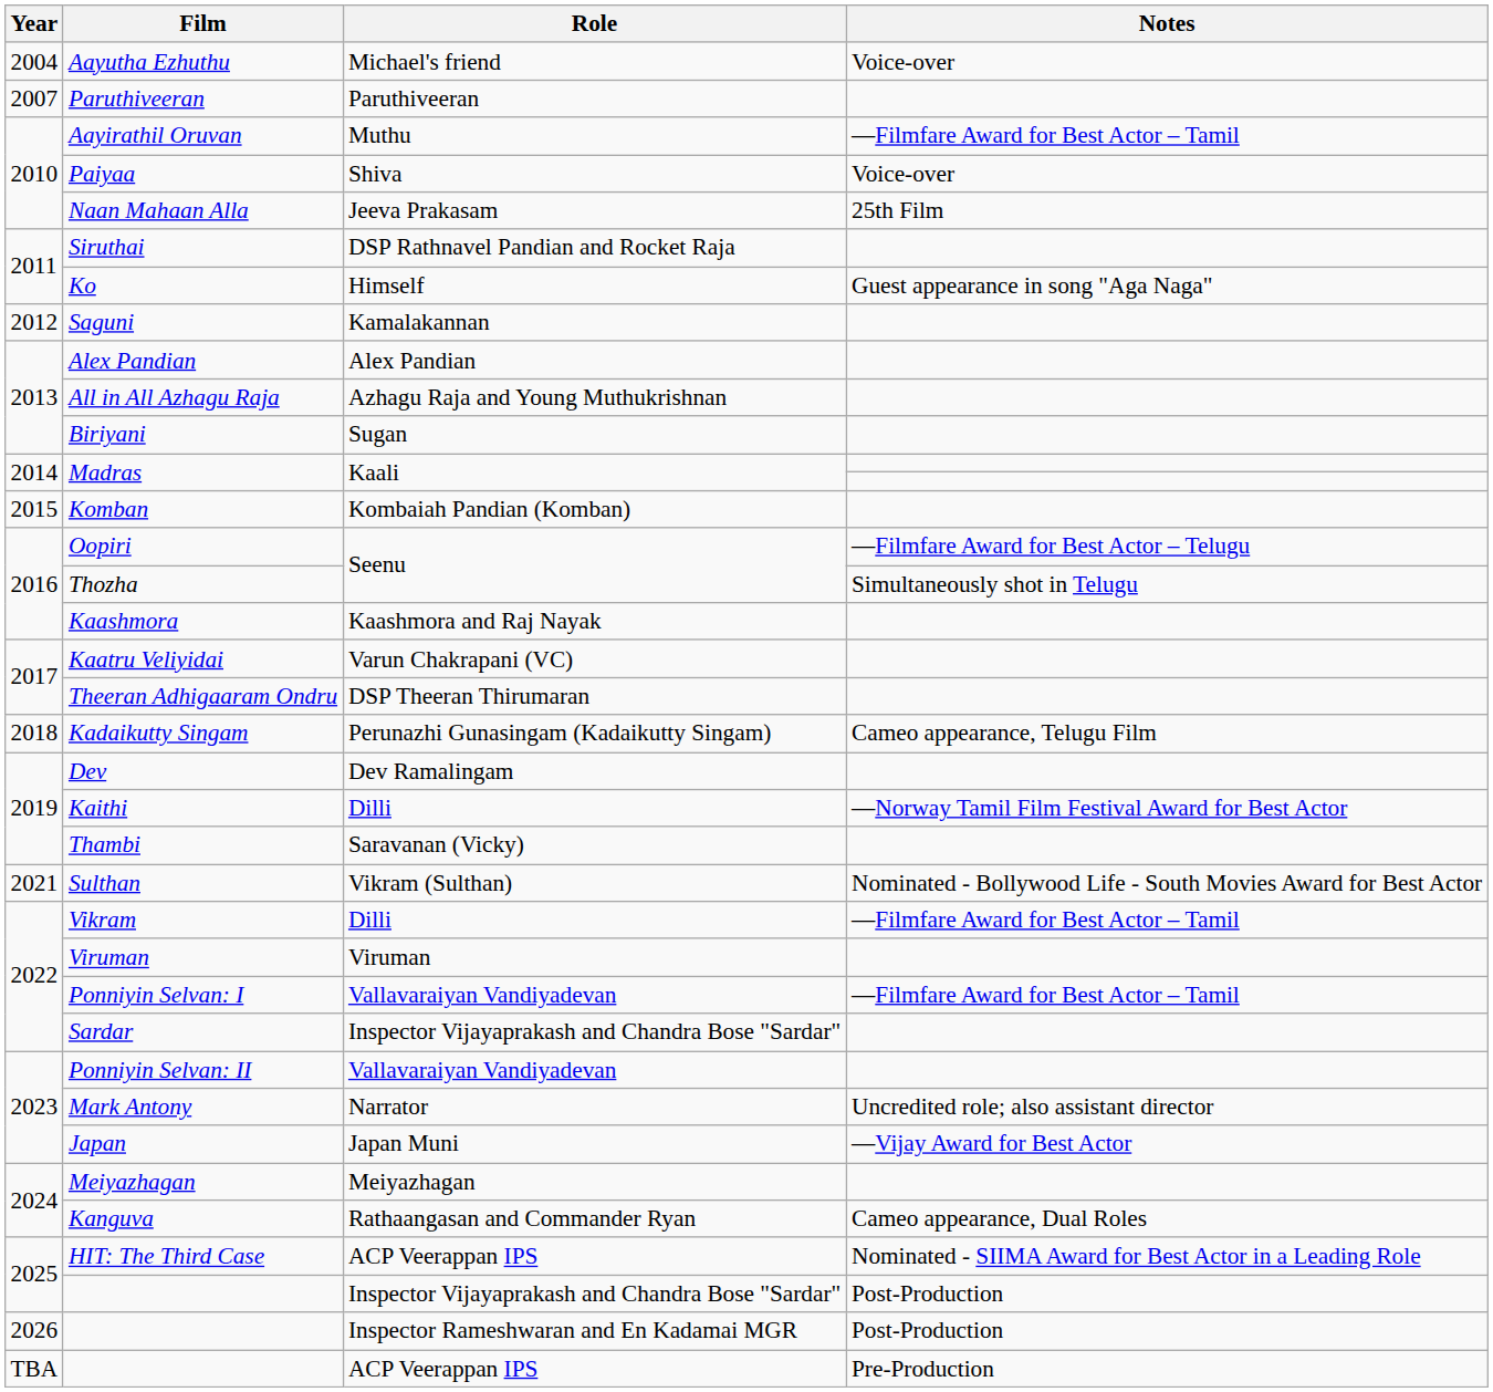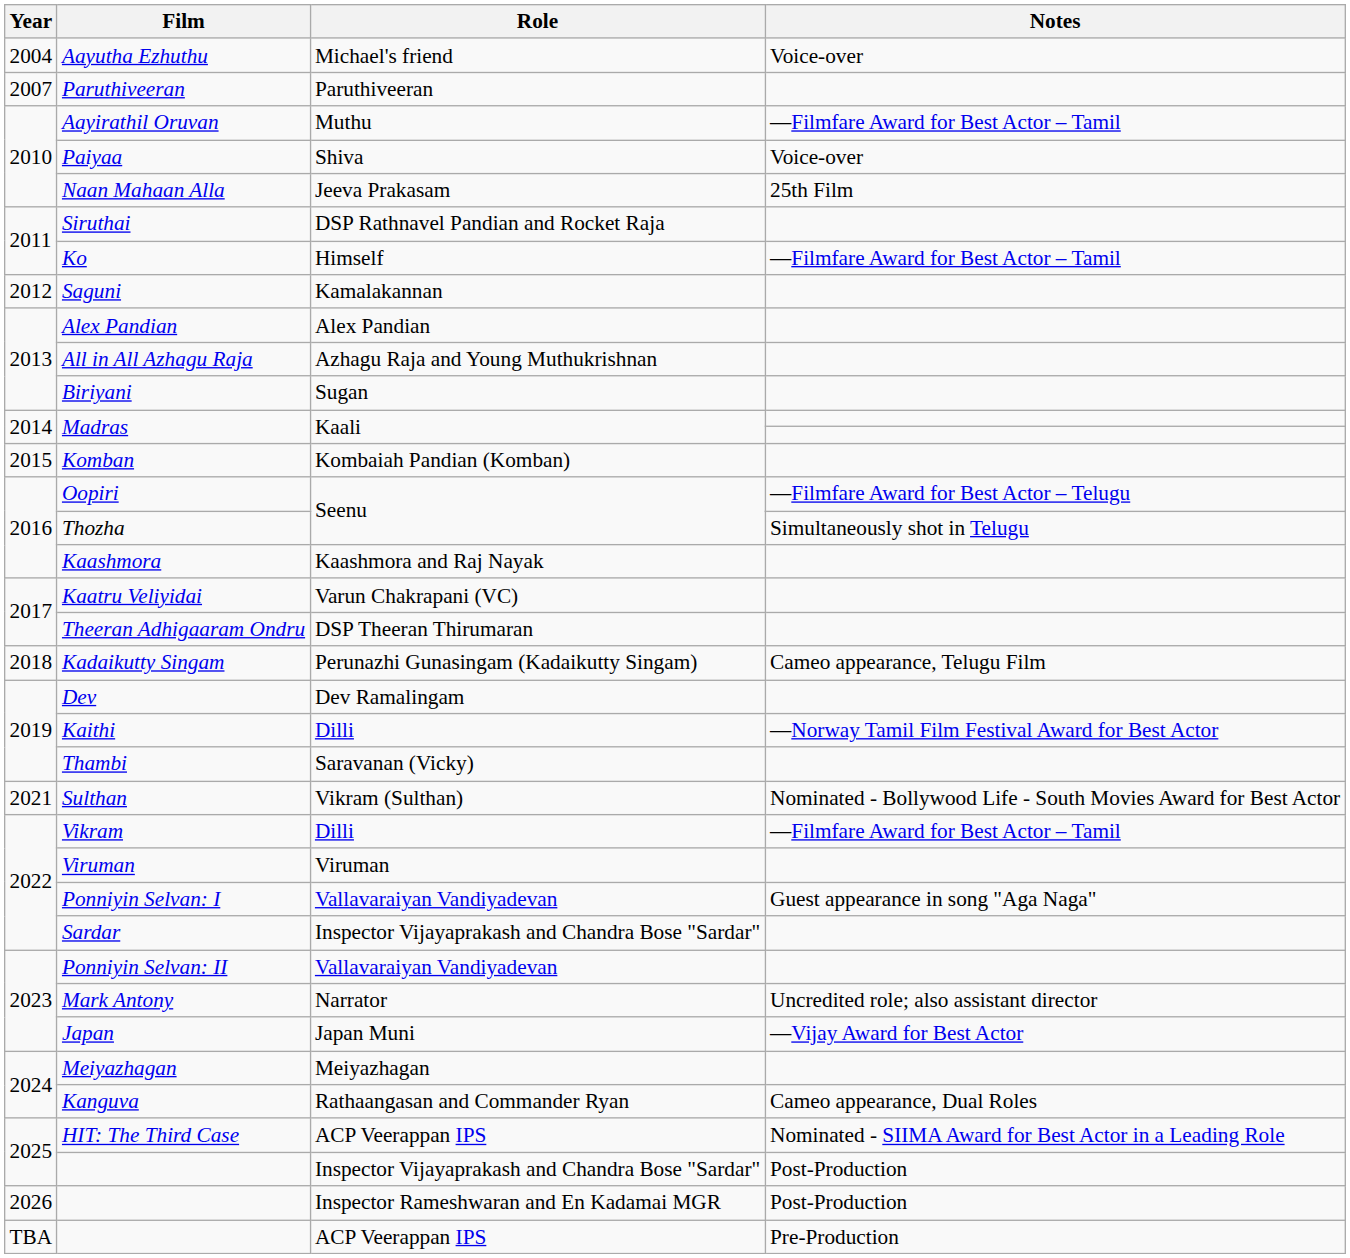Ko | Notes: Guest appearance in song "Aga Naga" -> —Filmfare Award for Best Actor – Tamil
Ponniyin Selvan: I | Notes: —Filmfare Award for Best Actor – Tamil -> Guest appearance in song "Aga Naga"
